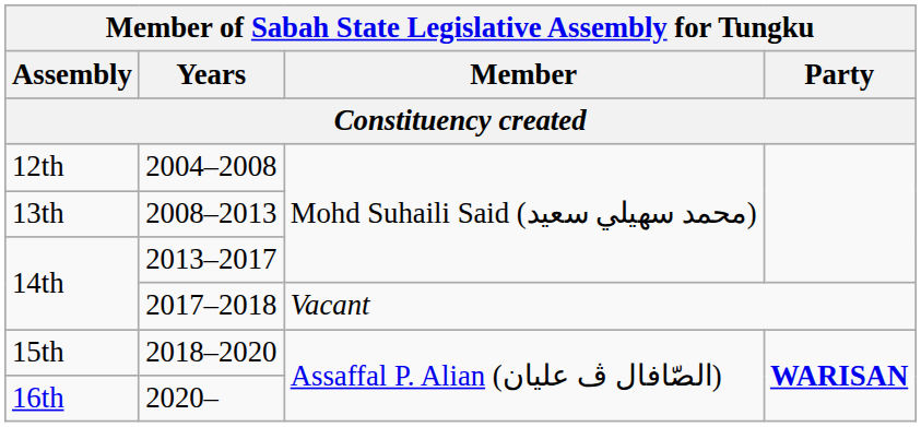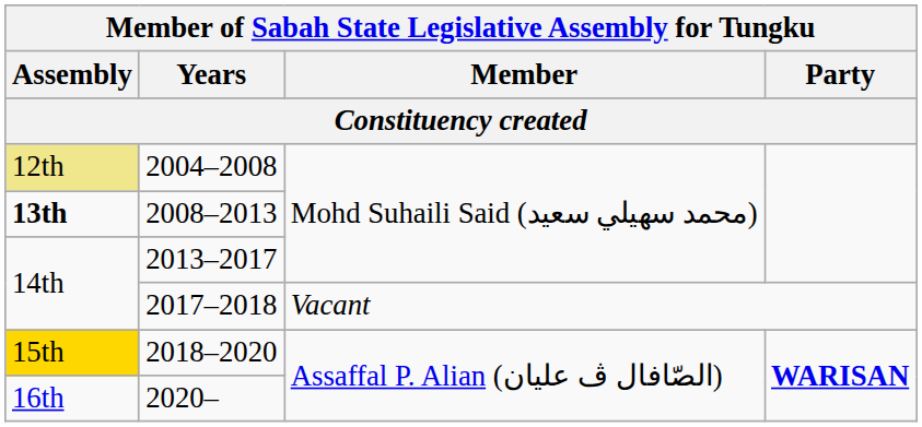2004–2008 | Assembly: no background -> khaki background
2008–2013 | Assembly: normal -> bold
2018–2020 | Assembly: no background -> gold background
